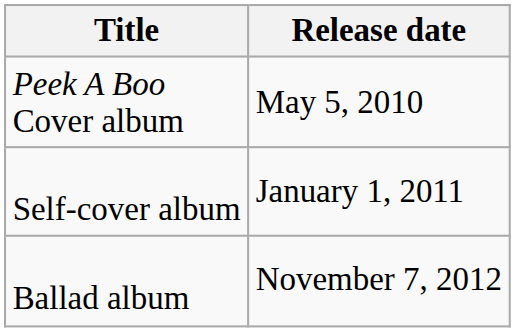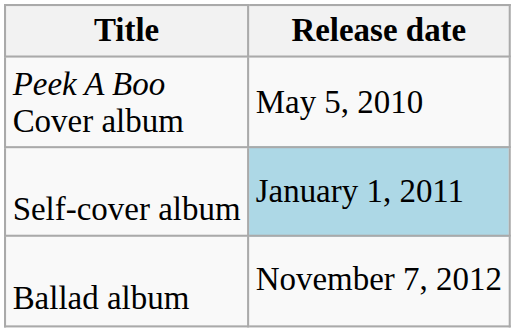Self-cover album | Release date: no background -> lightblue background
